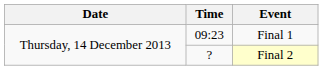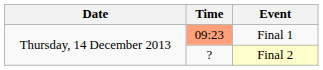Final 1 | Time: no background -> lightsalmon background
